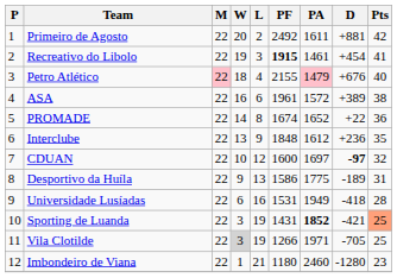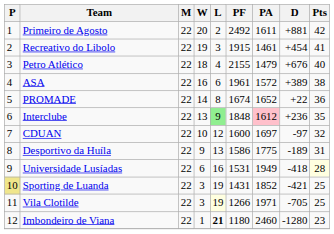Recreativo do Libolo | PF: bold -> normal
Petro Atlético | M: pink background -> no background
Petro Atlético | PA: pink background -> no background
Interclube | L: no background -> lightgreen background
Interclube | PA: no background -> pink background
CDUAN | D: bold -> normal
Universidade Lusíadas | Pts: no background -> lightyellow background
Sporting de Luanda | P: no background -> khaki background
Sporting de Luanda | PA: bold -> normal
Sporting de Luanda | Pts: lightsalmon background -> no background
Vila Clotilde | W: lightgrey background -> no background
Vila Clotilde | L: no background -> lightyellow background
Imbondeiro de Viana | L: normal -> bold
